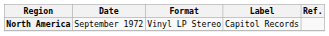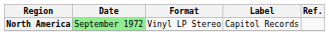North America | Date: no background -> lightgreen background
